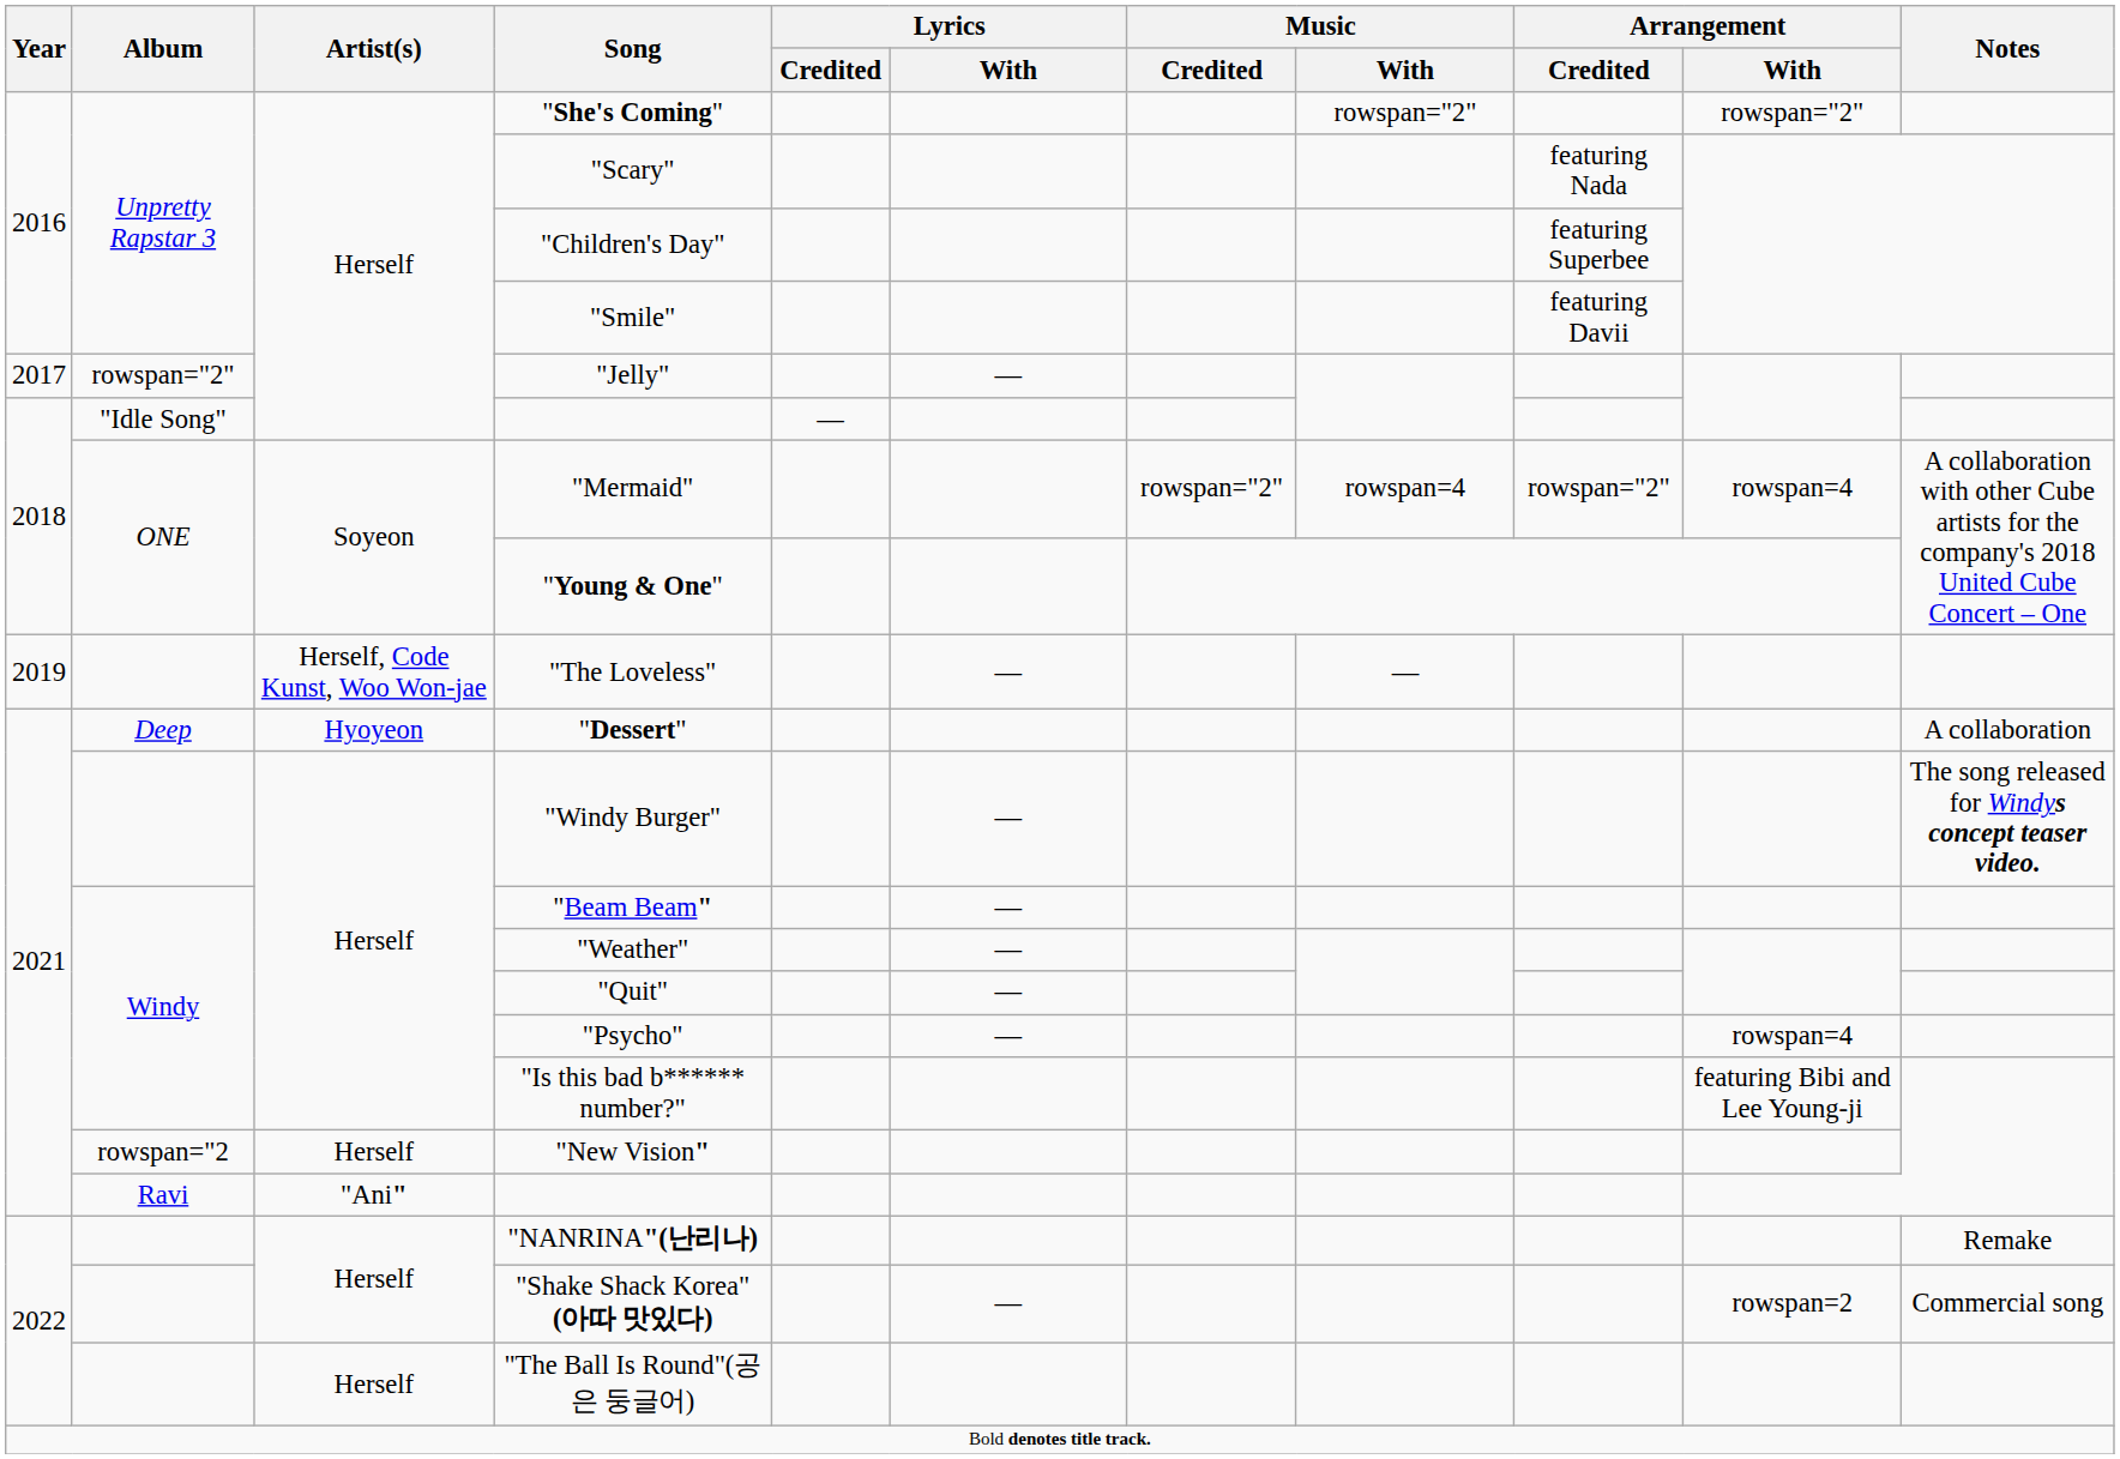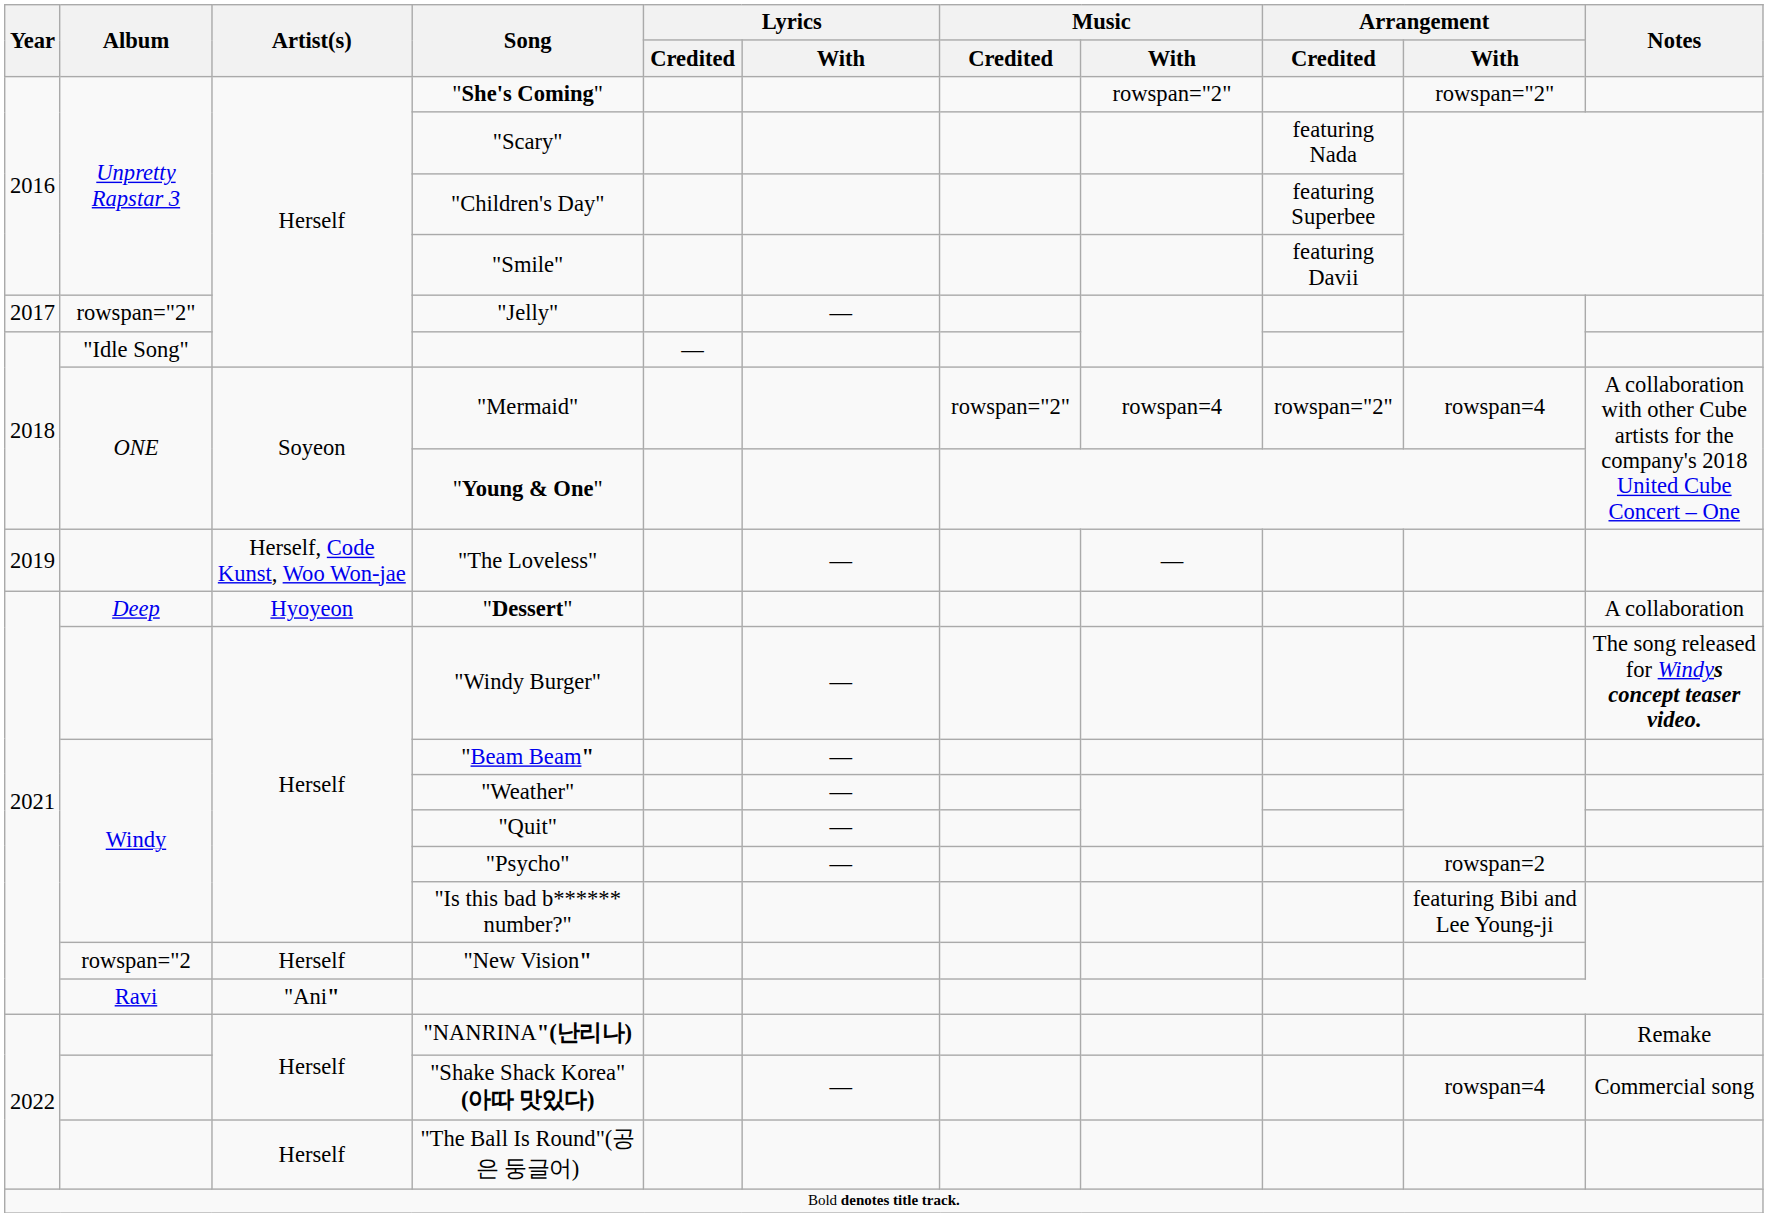"Psycho" | Arrangement / With: rowspan=4 -> rowspan=2
"Shake Shack Korea"(아따 맛있다) | Arrangement / With: rowspan=2 -> rowspan=4
